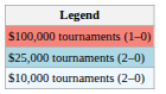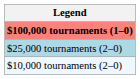row 2 | column 1: normal -> bold
